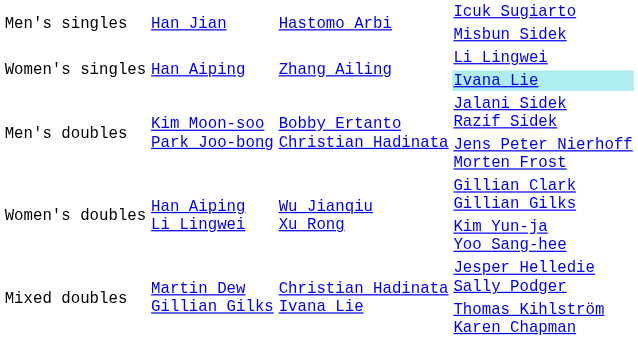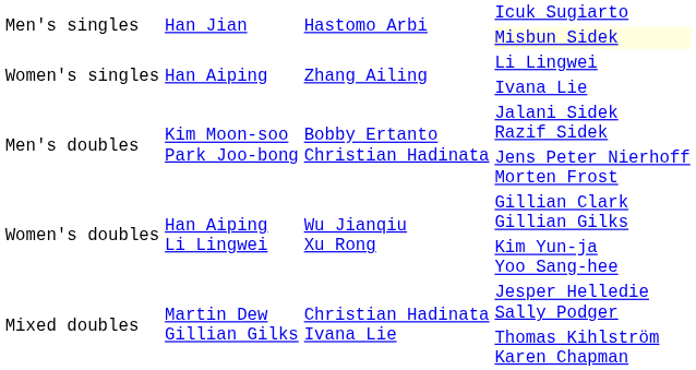Misbun Sidek | column 4: no background -> lightyellow background
Ivana Lie | column 4: paleturquoise background -> no background
